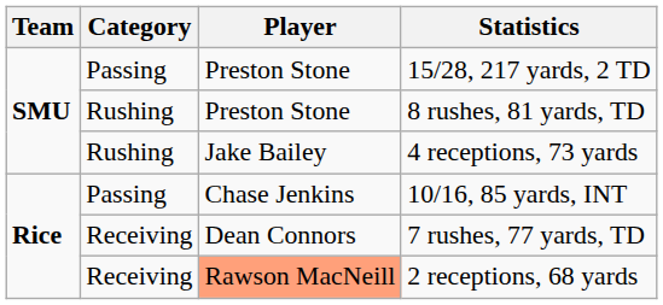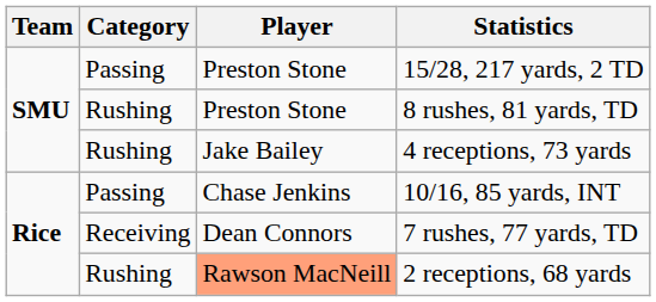2 receptions, 68 yards | Category: Receiving -> Rushing
